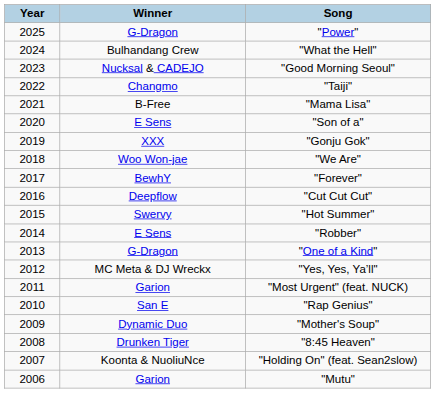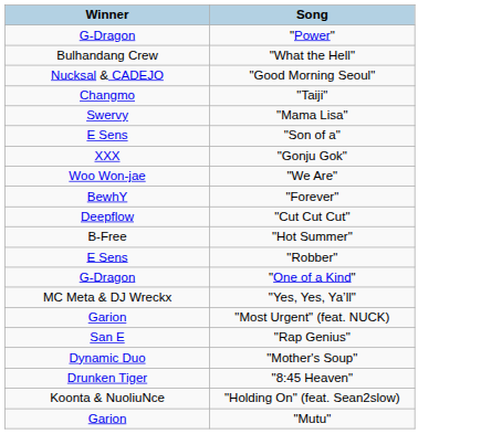- column: Year | 2025 | 2024 | 2023 | 2022 | 2021 | 2020 | 2019 | 2018 | 2017 | 2016 | 2015 | 2014 | 2013 | 2012 | 2011 | 2010 | 2009 | 2008 | 2007 | 2006
"Mama Lisa" | Winner: B-Free -> Swervy
"Hot Summer" | Winner: Swervy -> B-Free
